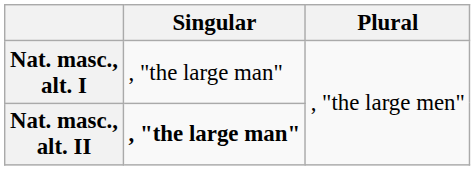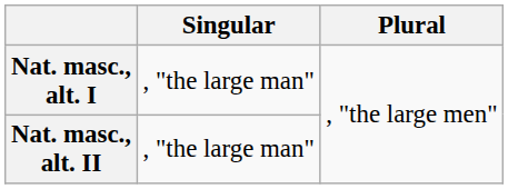Nat. masc., alt. II | Singular: bold -> normal
